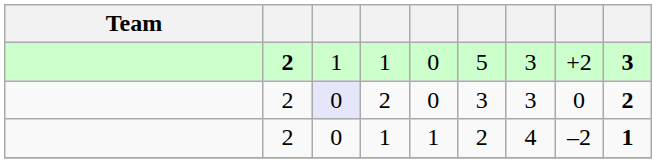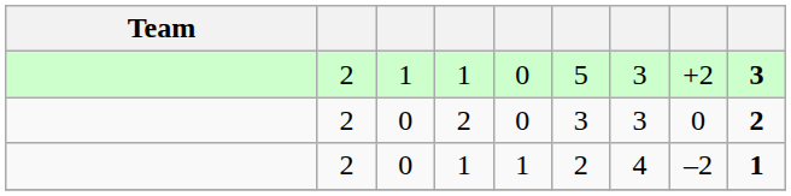row 2 | column 2: bold -> normal
row 3 | column 3: lavender background -> no background
